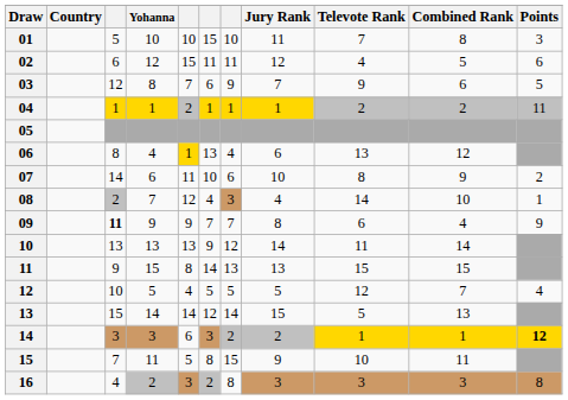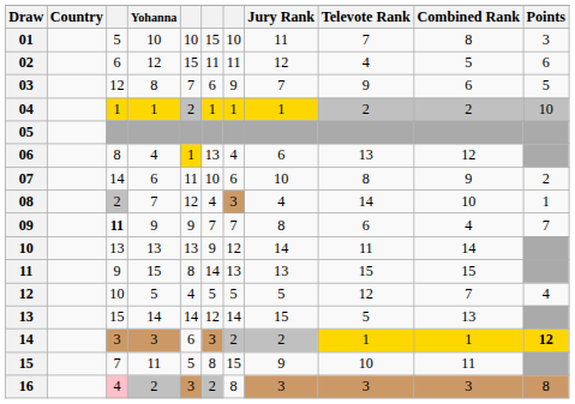04 | Points: 11 -> 10
09 | Points: 9 -> 7
16 | column 3: no background -> pink background
